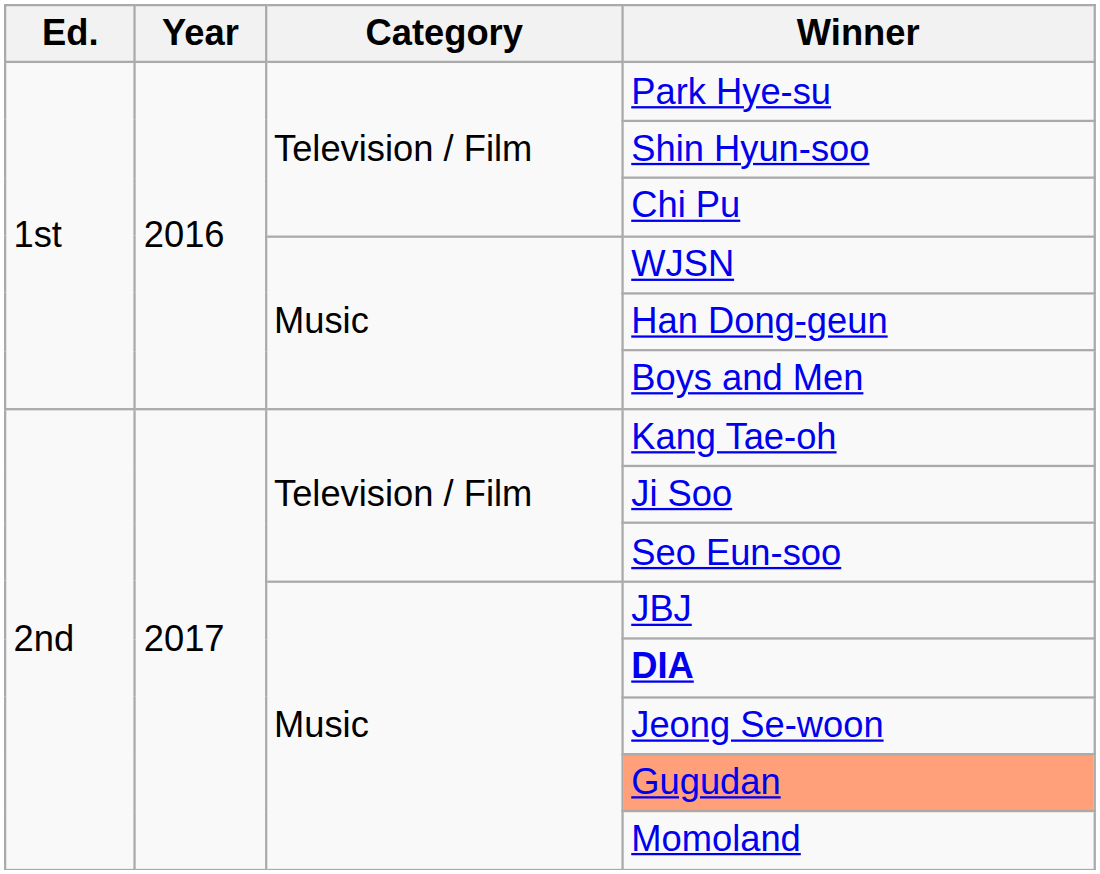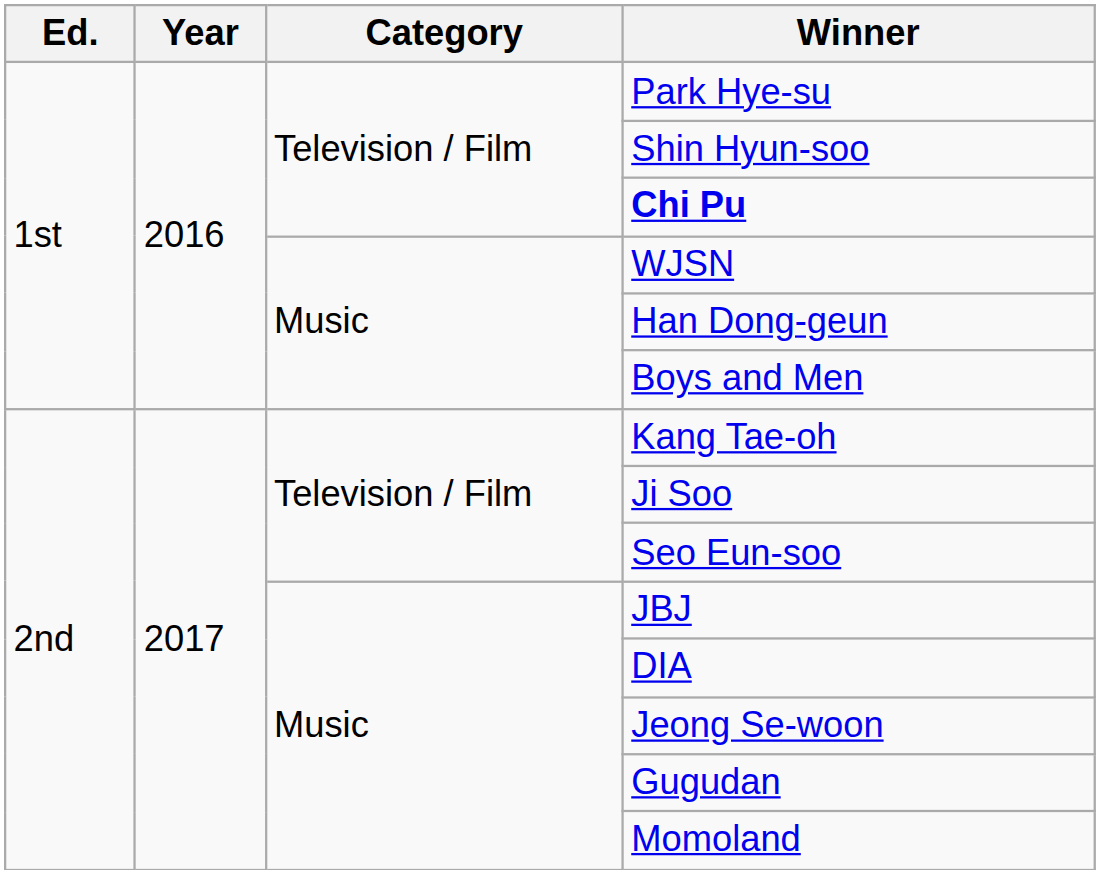Chi Pu | Winner: normal -> bold
DIA | Winner: bold -> normal
Gugudan | Winner: lightsalmon background -> no background
